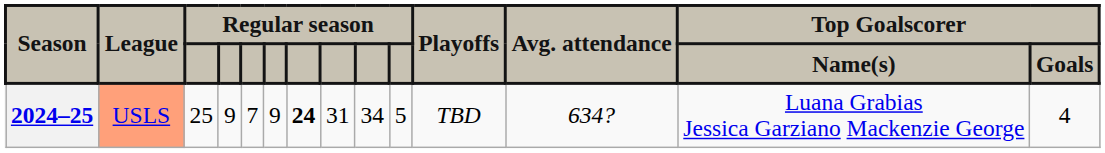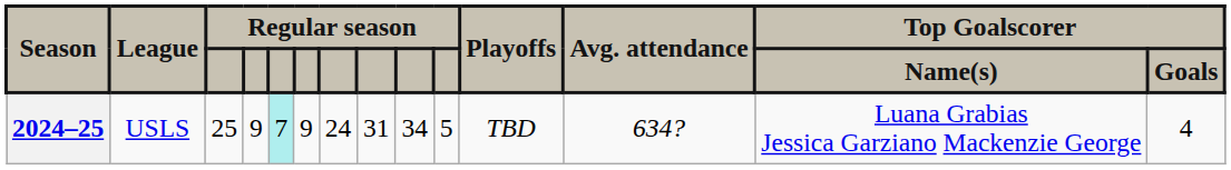2024–25 | League: lightsalmon background -> no background
2024–25 | column 5: no background -> paleturquoise background
2024–25 | column 7: bold -> normal
